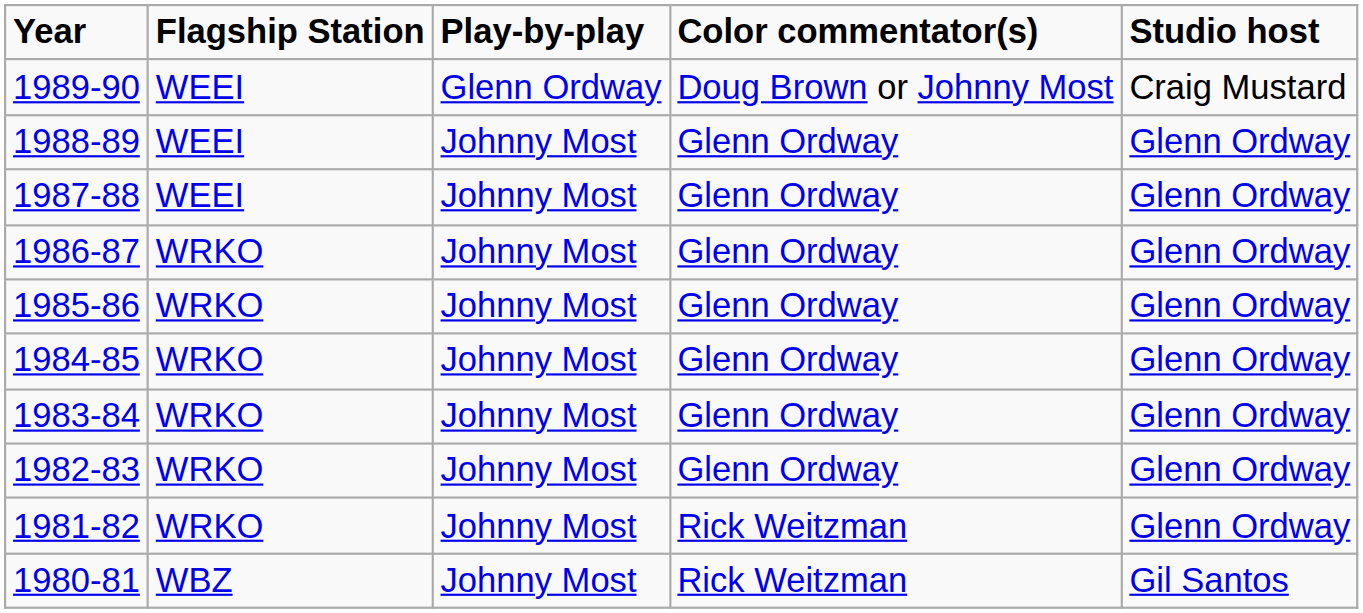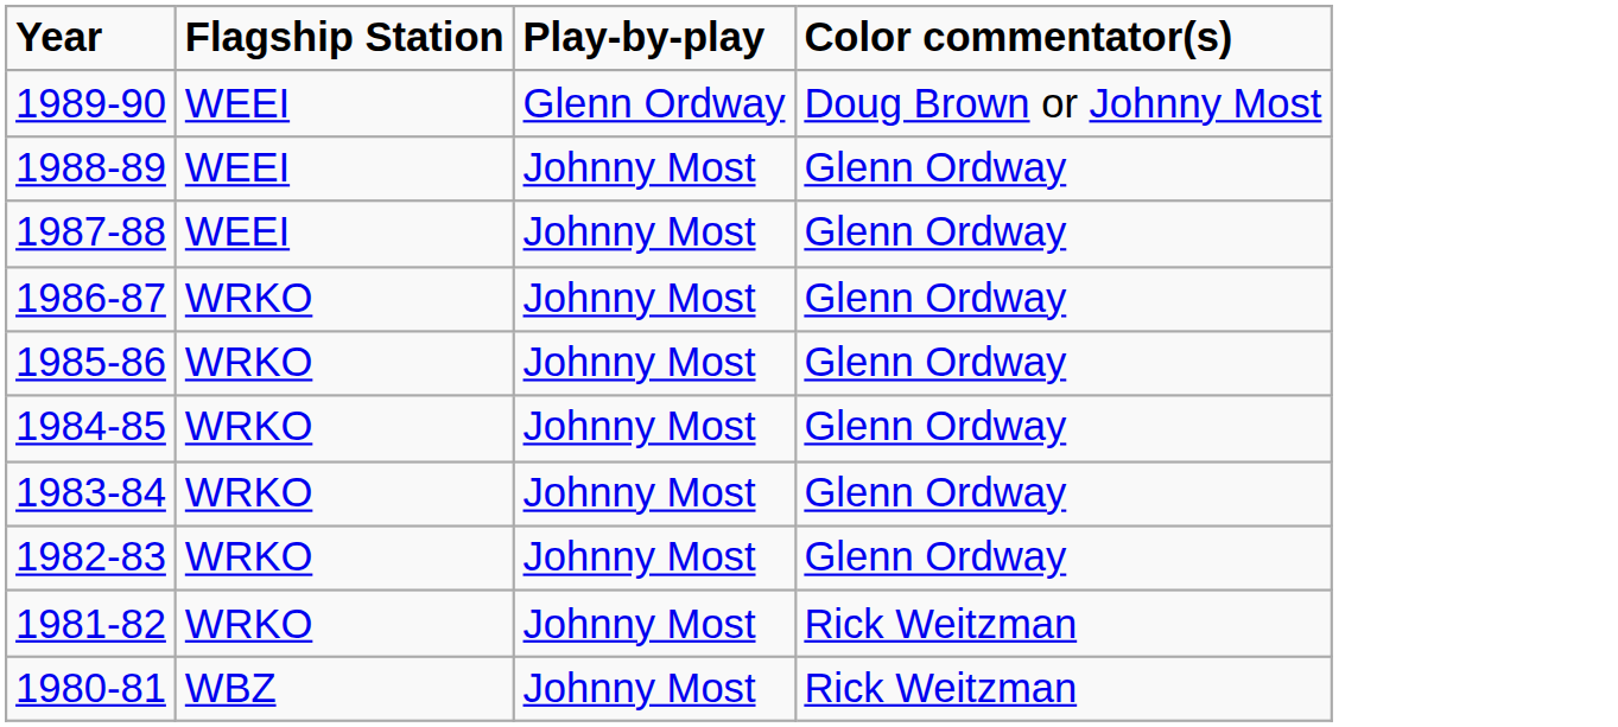- column: Studio host | Craig Mustard | Glenn Ordway | Glenn Ordway | Glenn Ordway | Glenn Ordway | Glenn Ordway | Glenn Ordway | Glenn Ordway | Glenn Ordway | Gil Santos
